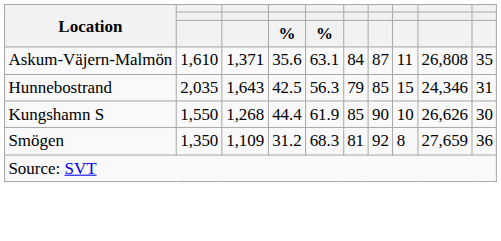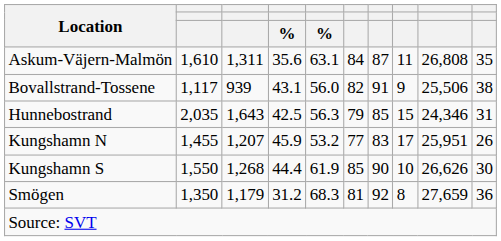Askum-Väjern-Malmön | column 3: 1,371 -> 1,311
+ row: Bovallstrand-Tossene | 1,117 | 939 | 43.1 | 56.0 | 82 | 91 | 9 | 25,506 | 38
+ row: Kungshamn N | 1,455 | 1,207 | 45.9 | 53.2 | 77 | 83 | 17 | 25,951 | 26
Smögen | column 3: 1,109 -> 1,179
